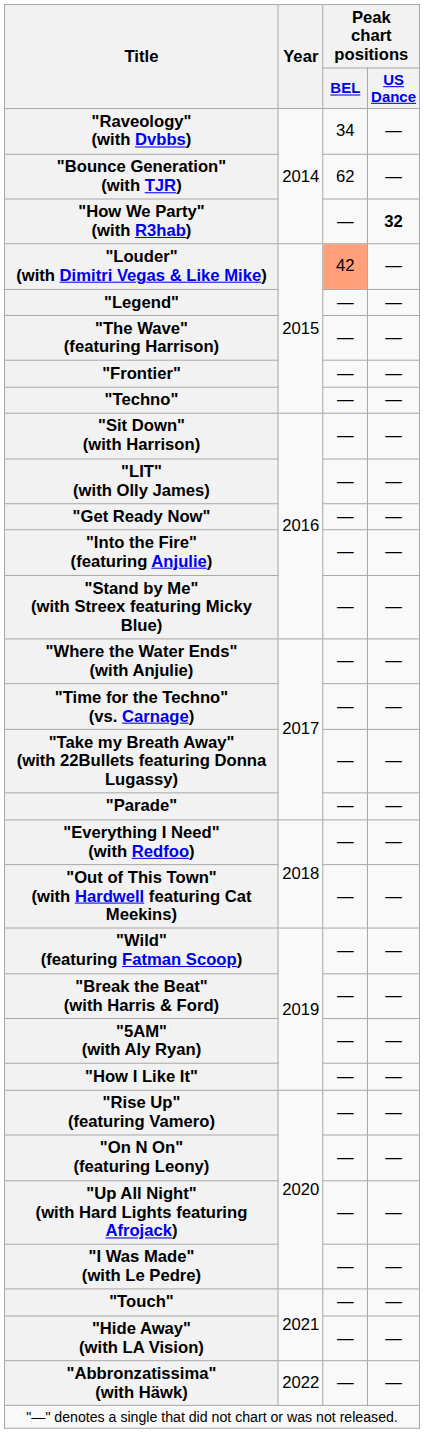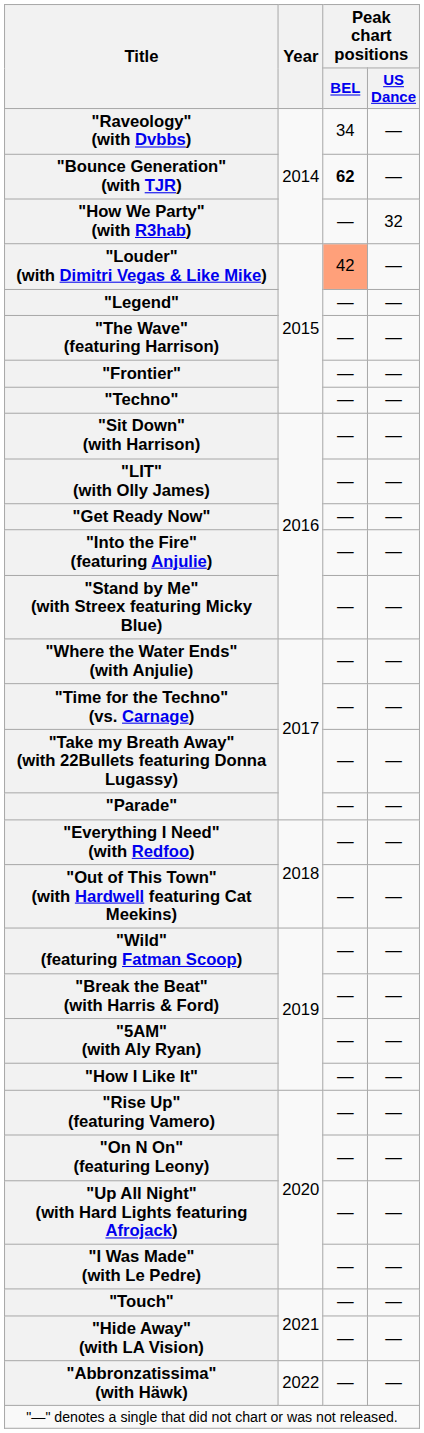"Bounce Generation" (with TJR) | Peak chart positions / BEL: normal -> bold
"How We Party" (with R3hab) | Peak chart positions / US Dance: bold -> normal
